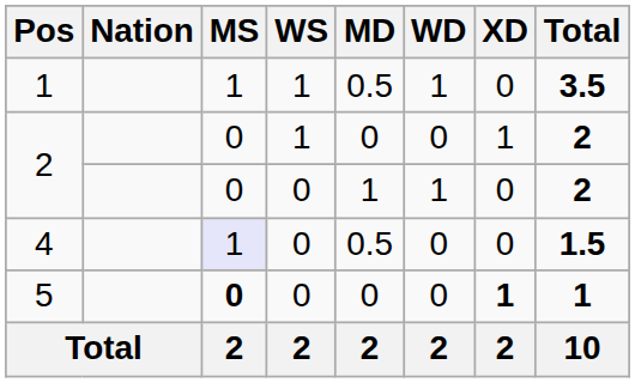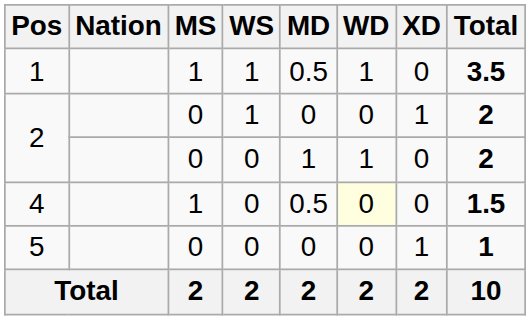4 | MS: lavender background -> no background
4 | WD: no background -> lightyellow background
5 | MS: bold -> normal
5 | XD: bold -> normal
